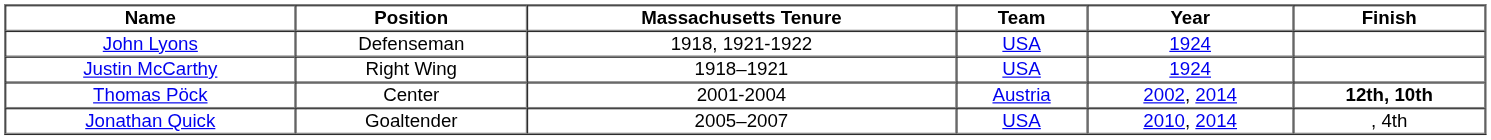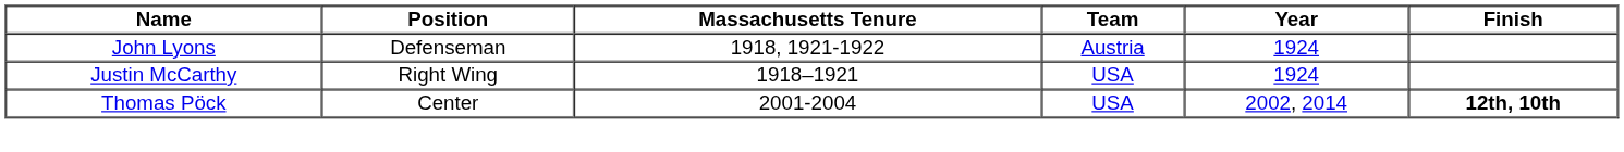John Lyons | Team: USA -> Austria
Thomas Pöck | Team: Austria -> USA
- row: Jonathan Quick | Goaltender | 2005–2007 | USA | 2010, 2014 | , 4th
